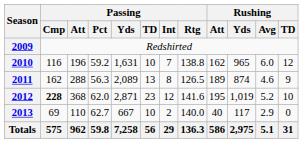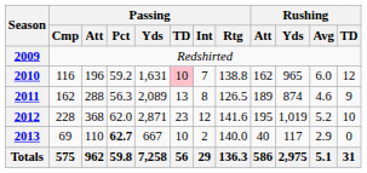2010 | Passing / TD: no background -> pink background
2012 | Passing / Cmp: bold -> normal
2013 | Passing / Pct: normal -> bold
